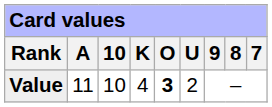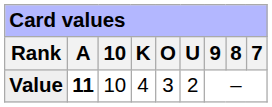Value | A: normal -> bold
Value | O: bold -> normal
